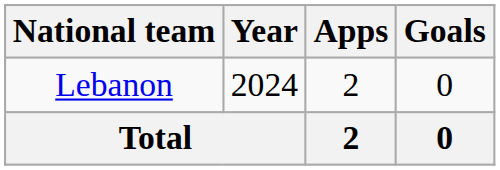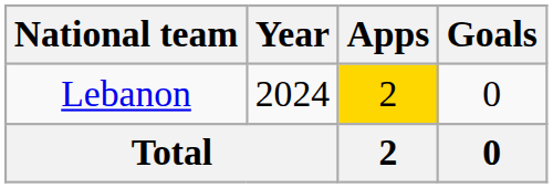Lebanon | Apps: no background -> gold background
